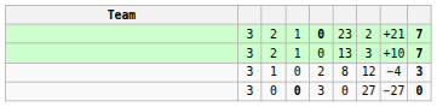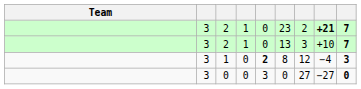row 2 | column 5: bold -> normal
row 2 | column 8: normal -> bold
row 4 | column 5: normal -> bold
row 5 | column 4: bold -> normal
